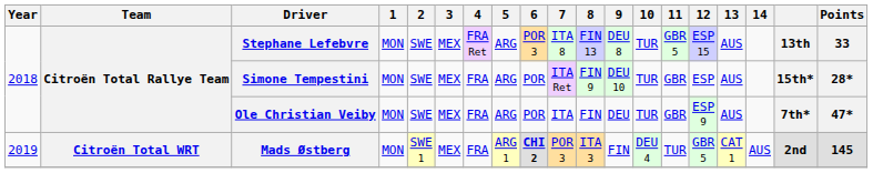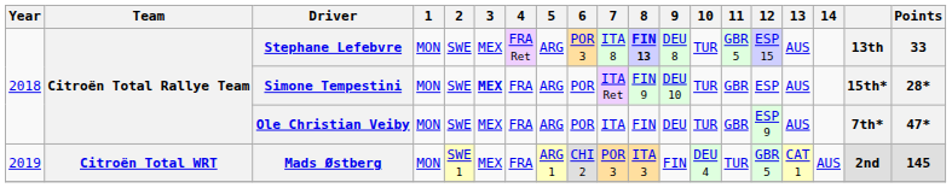row 2 | 8: normal -> bold
row 3 | 3: normal -> bold
row 5 | 6: bold -> normal
